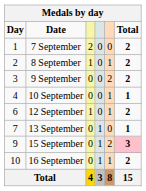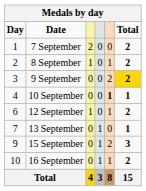9 September | Total: no background -> gold background
10 September | column 5: normal -> bold
15 September | Total: pink background -> no background
